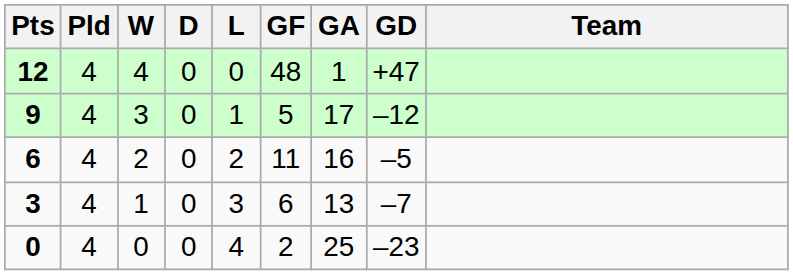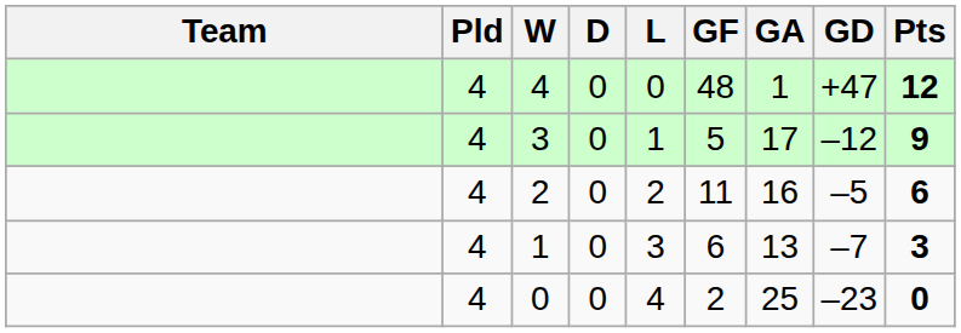columns swapped: Team <-> Pts
